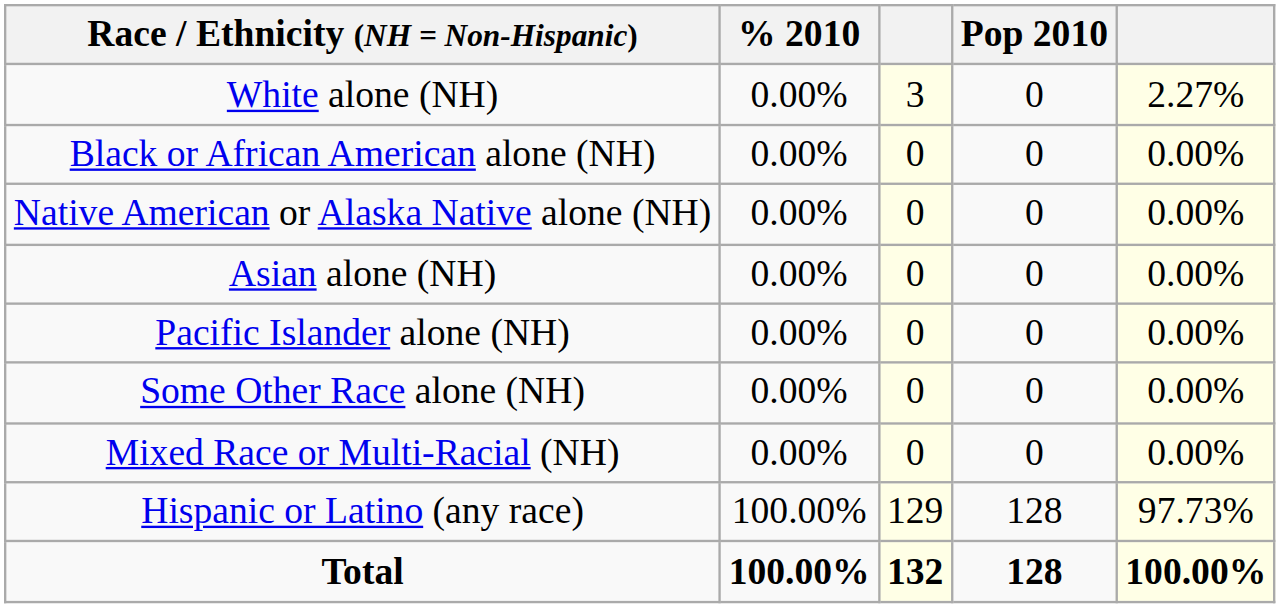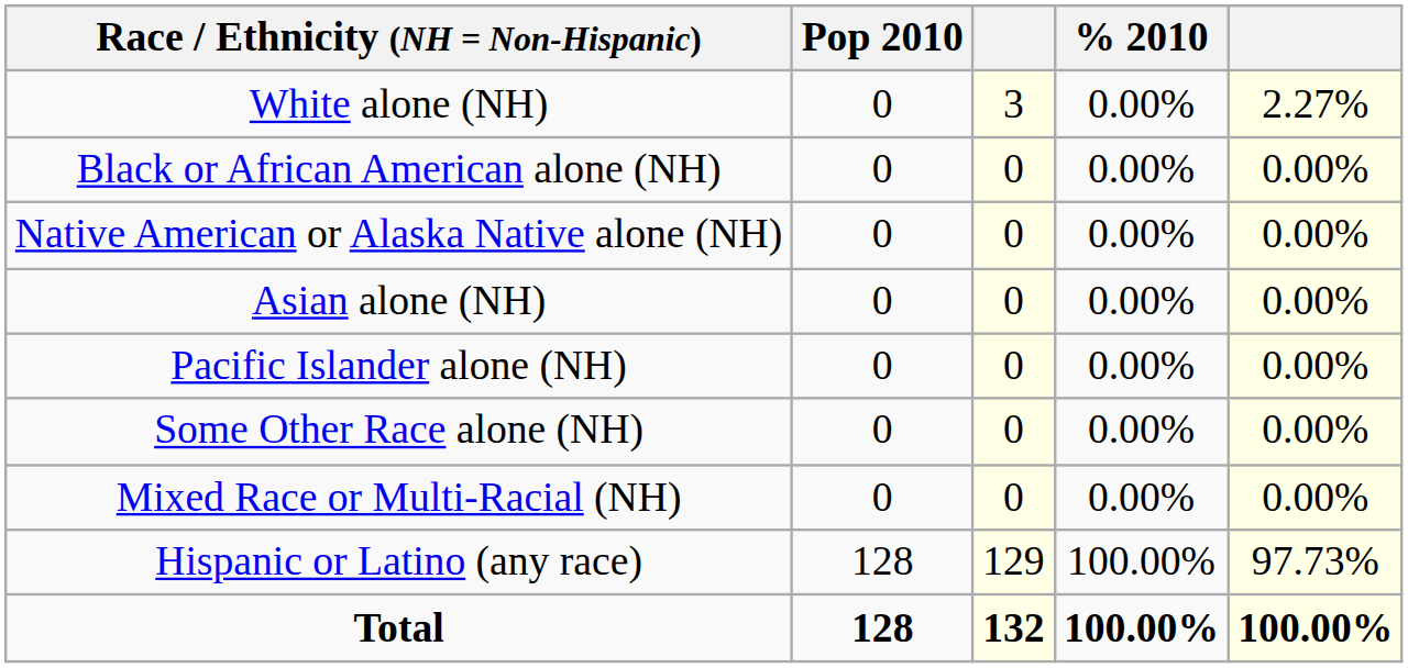columns swapped: Pop 2010 <-> % 2010
